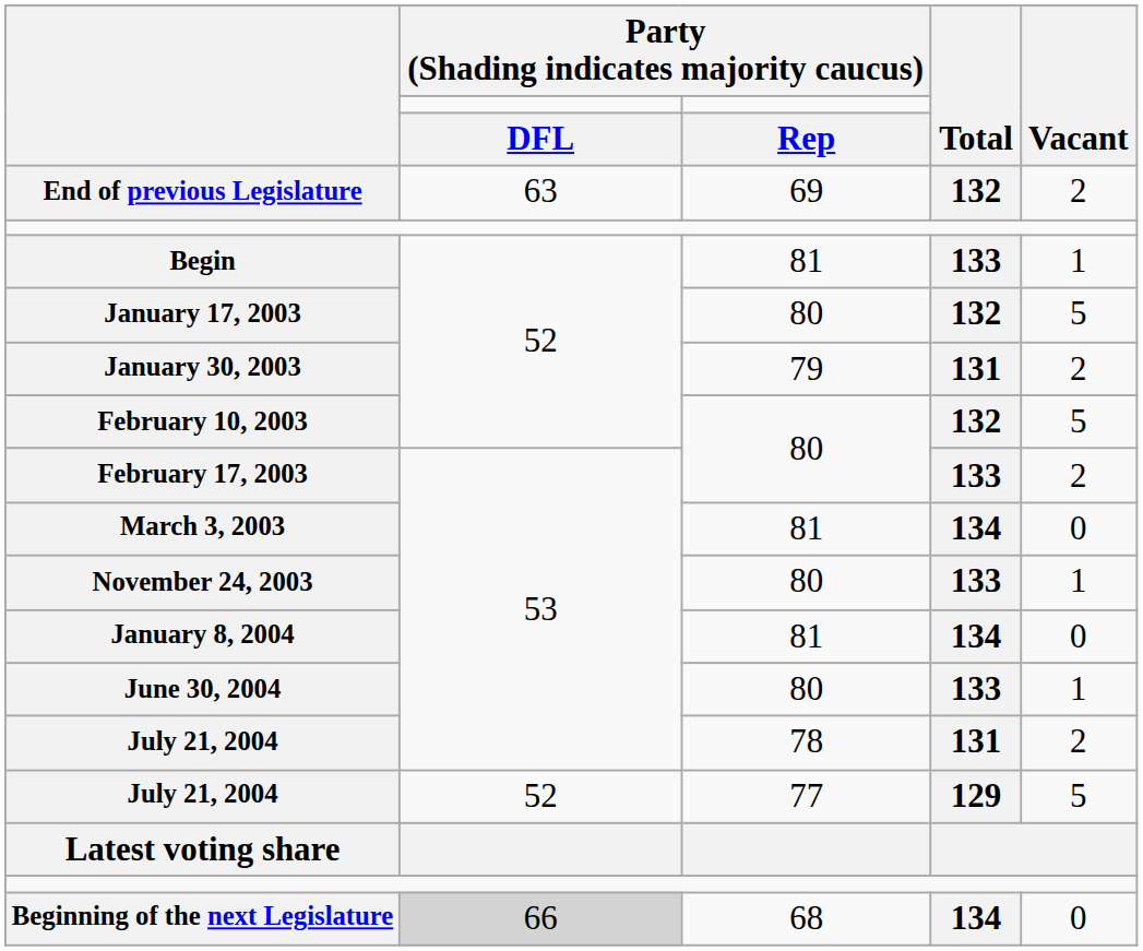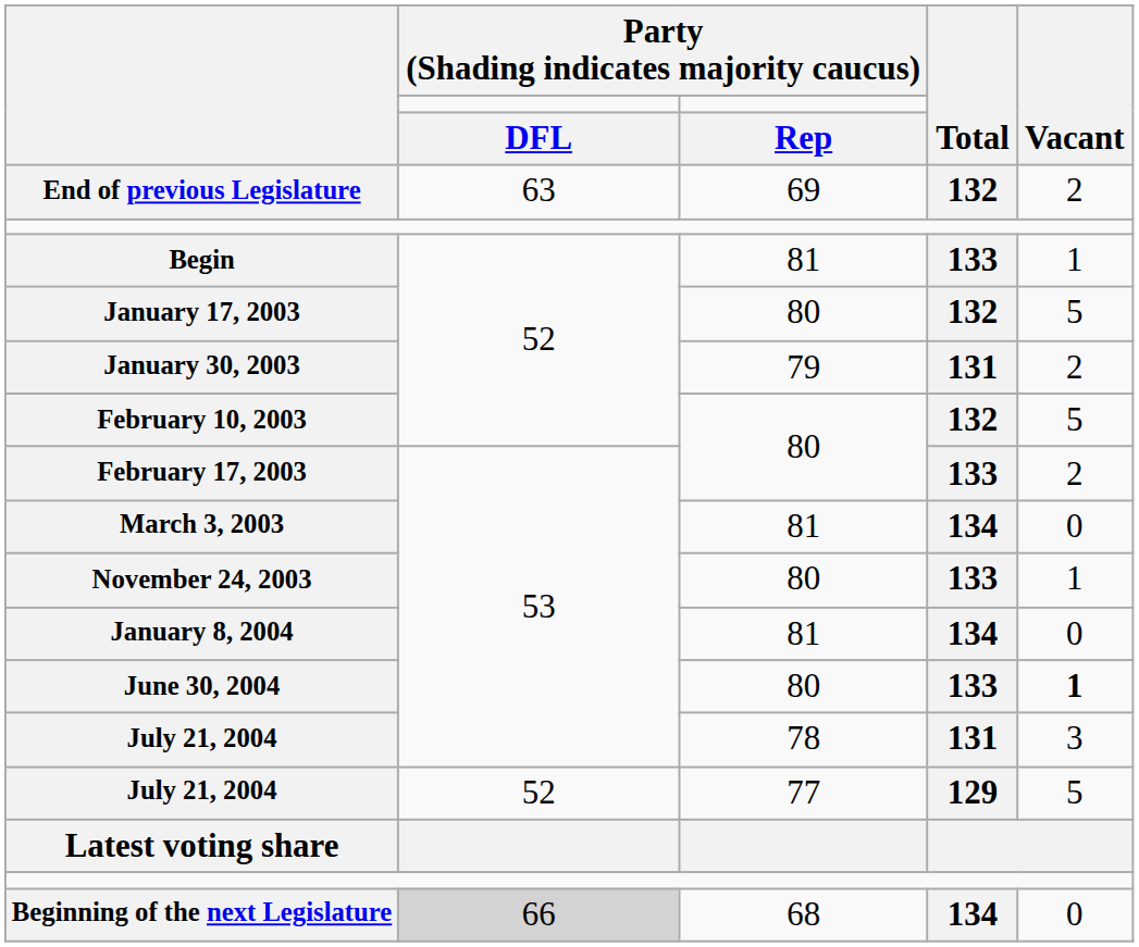June 30, 2004 | Vacant: normal -> bold
July 21, 2004 / 131 | Vacant: 2 -> 3
